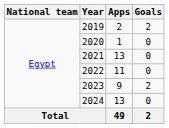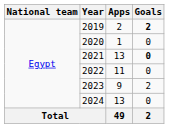2019 | Goals: normal -> bold
2021 | Goals: normal -> bold
